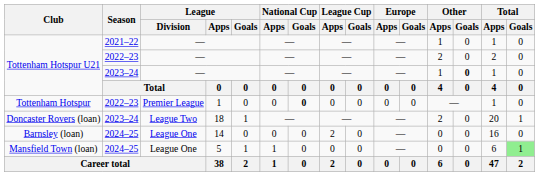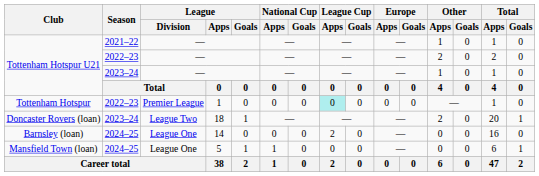Tottenham Hotspur U21 / 2023–24 | Other / Goals: bold -> normal
Tottenham Hotspur | National Cup / Goals: bold -> normal
Tottenham Hotspur | League Cup / Apps: no background -> paleturquoise background
Mansfield Town (loan) | Total / Goals: lightgreen background -> no background
